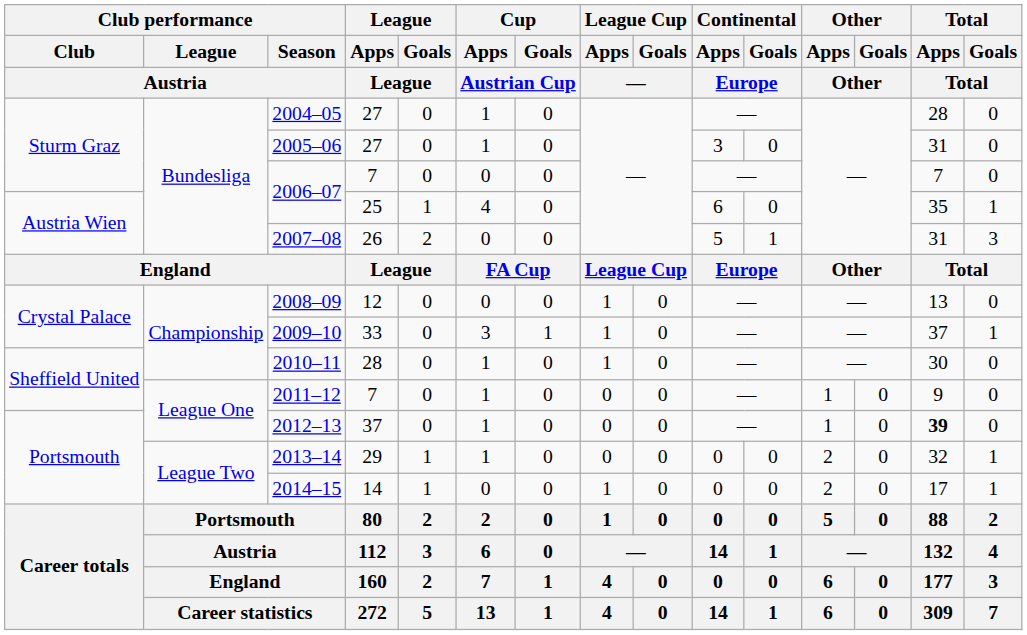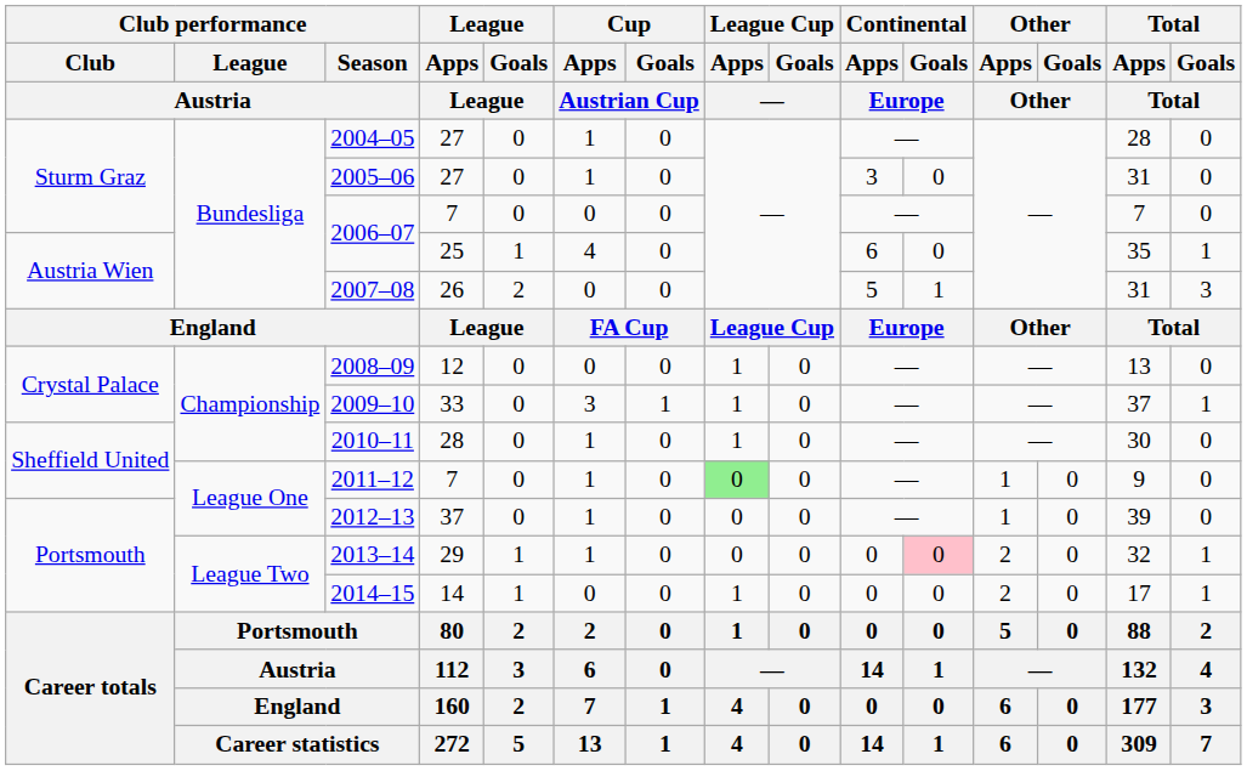2011–12 | League Cup / Apps / —: no background -> lightgreen background
2012–13 | Total / Apps / Total: bold -> normal
2013–14 | Continental / Goals / Europe: no background -> pink background
